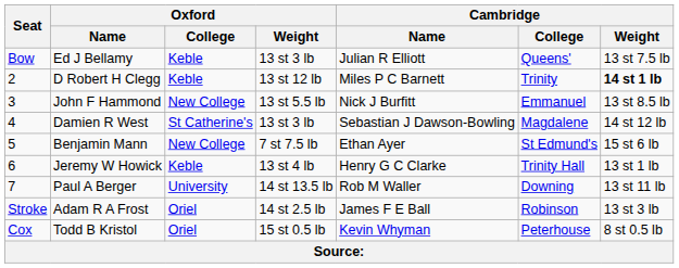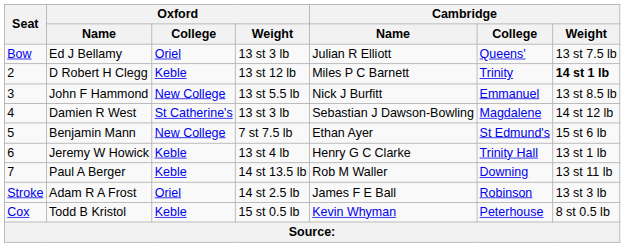Ed J Bellamy | Oxford / College: Keble -> Oriel
Paul A Berger | Oxford / College: University -> Keble
Todd B Kristol | Oxford / College: Oriel -> Keble
